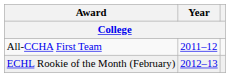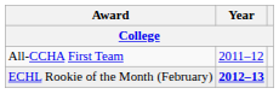ECHL Rookie of the Month (February) | Year: normal -> bold
